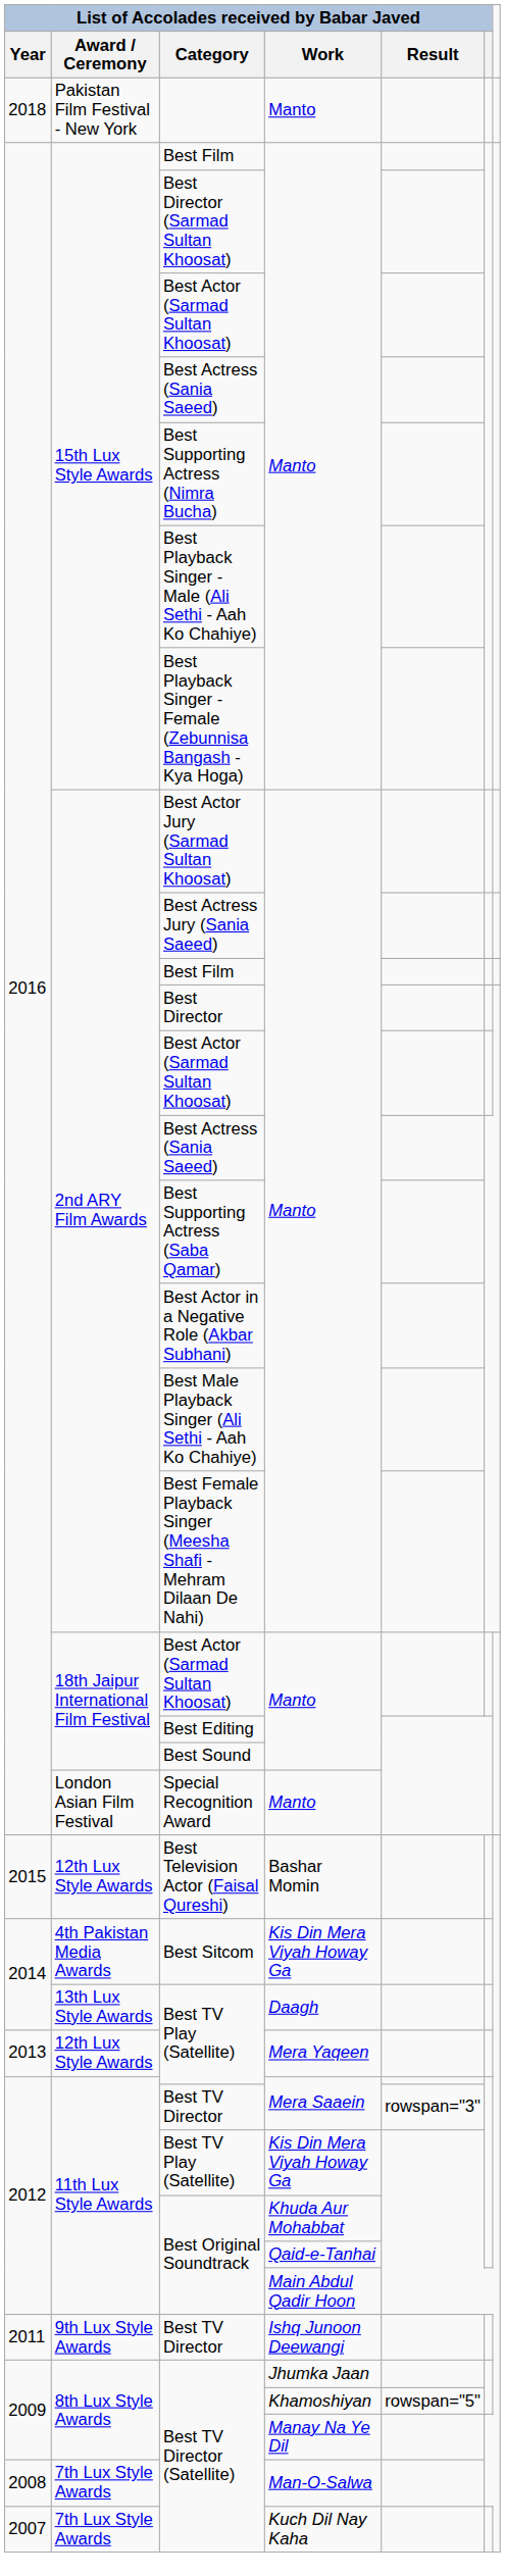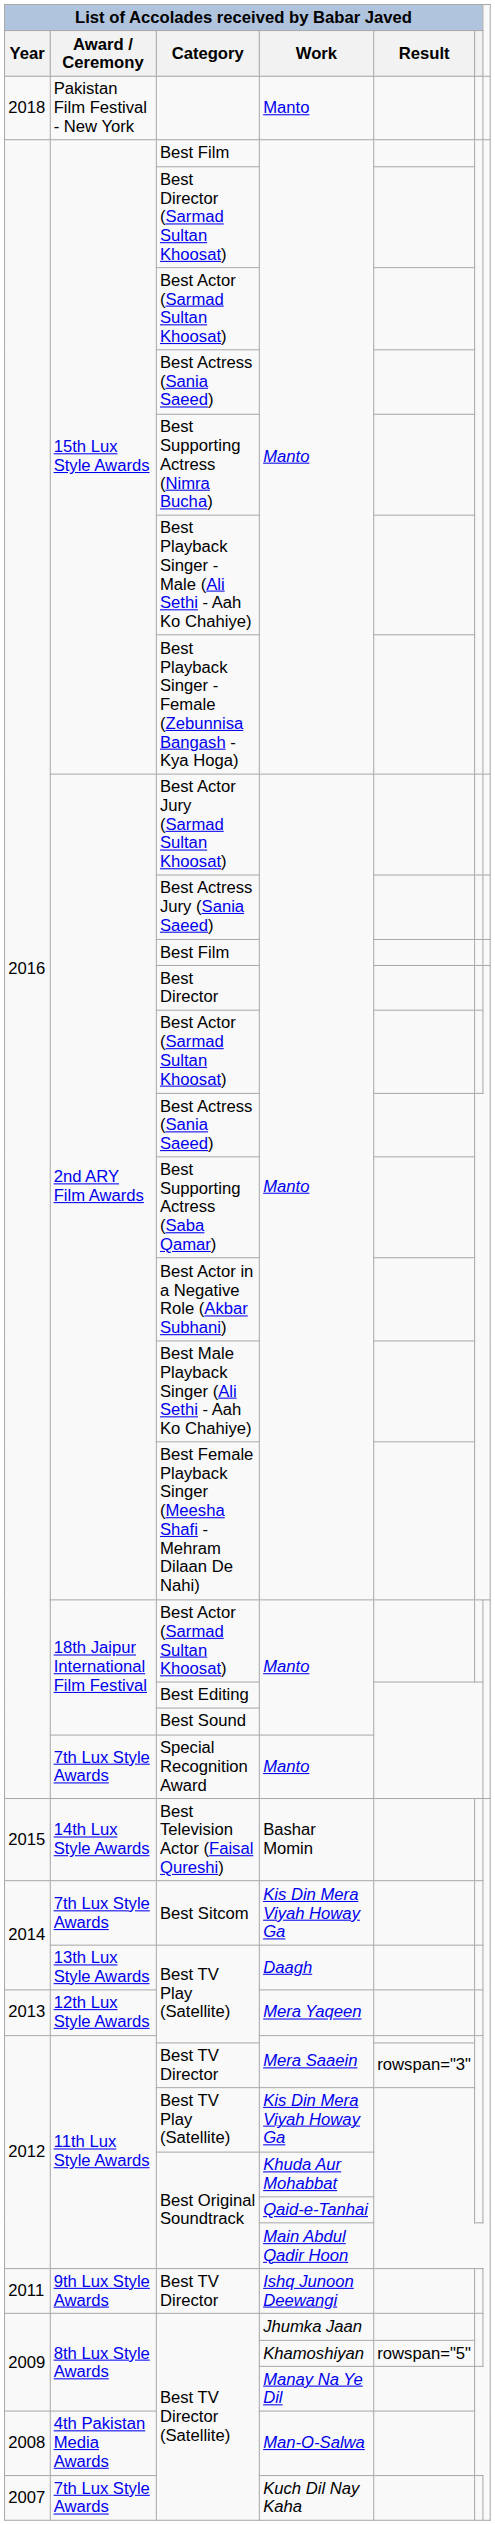Special Recognition Award | List of Accolades received by Babar Javed / Award / Ceremony: London Asian Film Festival -> 7th Lux Style Awards
Best Television Actor (Faisal Qureshi) | List of Accolades received by Babar Javed / Award / Ceremony: 12th Lux Style Awards -> 14th Lux Style Awards
Best Sitcom | List of Accolades received by Babar Javed / Award / Ceremony: 4th Pakistan Media Awards -> 7th Lux Style Awards
Best TV Director (Satellite) / Man-O-Salwa | List of Accolades received by Babar Javed / Award / Ceremony: 7th Lux Style Awards -> 4th Pakistan Media Awards
